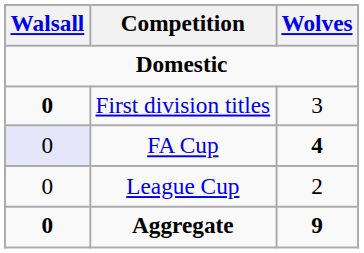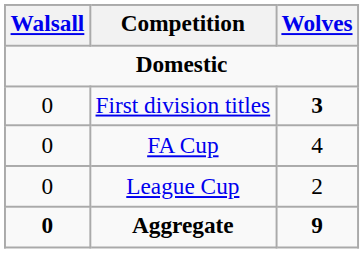First division titles | Walsall: bold -> normal
First division titles | Wolves: normal -> bold
FA Cup | Walsall: lavender background -> no background
FA Cup | Wolves: bold -> normal
